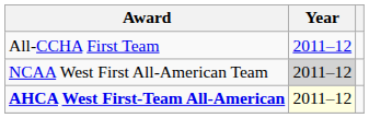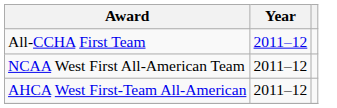row 3 | Year: lightgrey background -> no background
row 4 | Award: bold -> normal
row 4 | Year: lightyellow background -> no background
